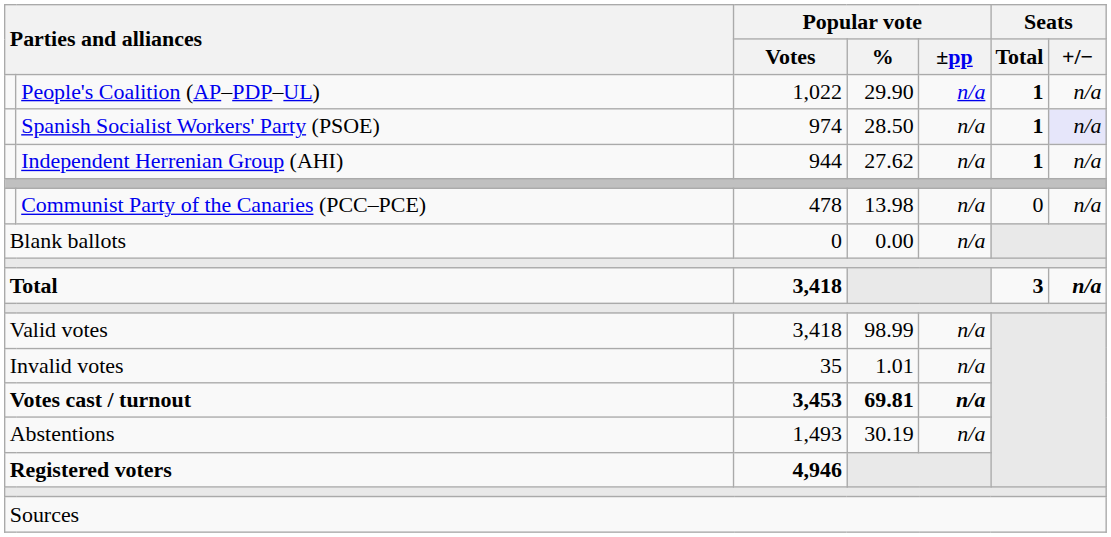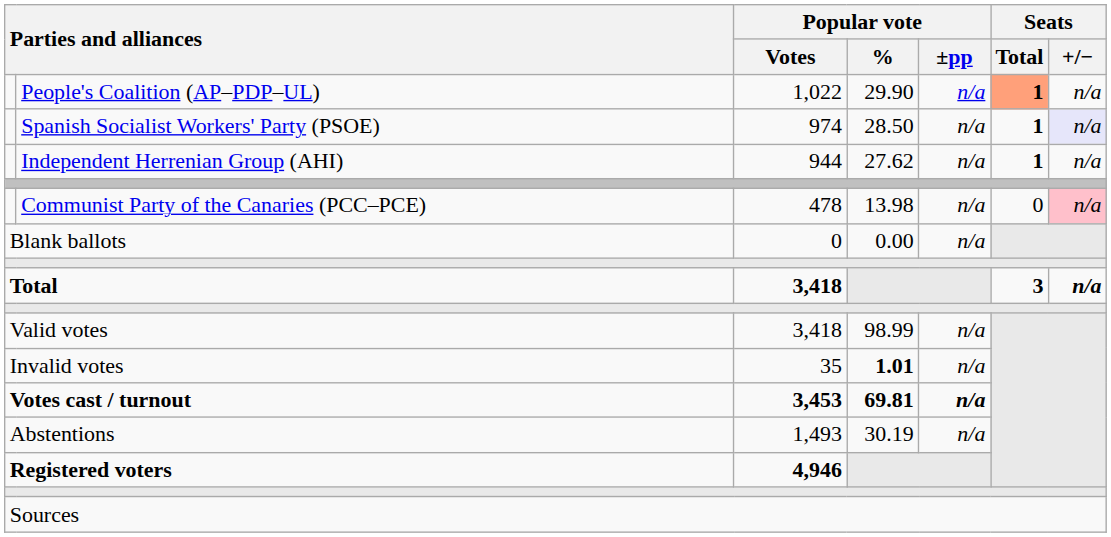People's Coalition (AP–PDP–UL) | Seats / Total: no background -> lightsalmon background
Communist Party of the Canaries (PCC–PCE) | Seats / +/−: no background -> pink background
Invalid votes | Popular vote / %: normal -> bold
